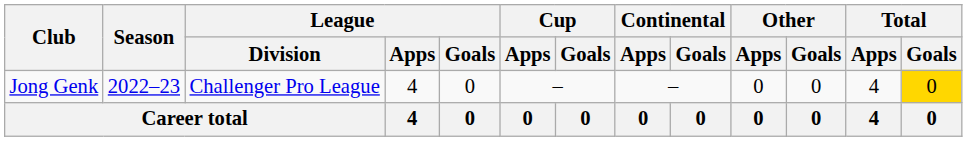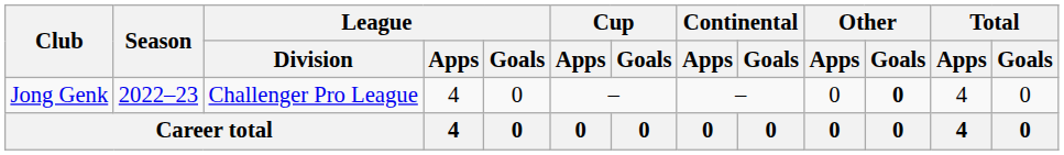Jong Genk | Other / Goals: normal -> bold
Jong Genk | Total / Goals: gold background -> no background
